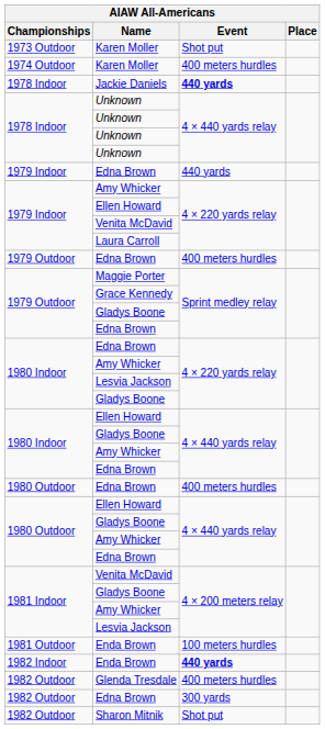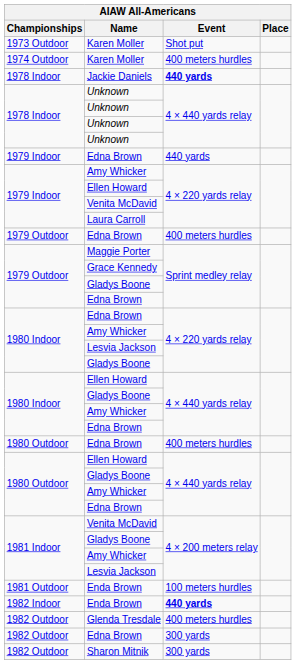Sharon Mitnik | Event: Shot put -> 300 yards
